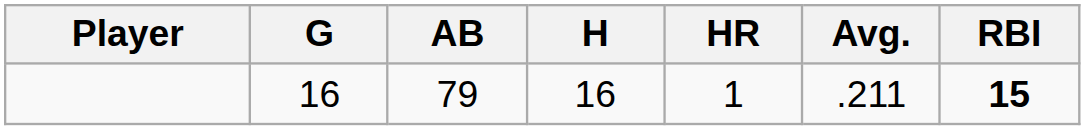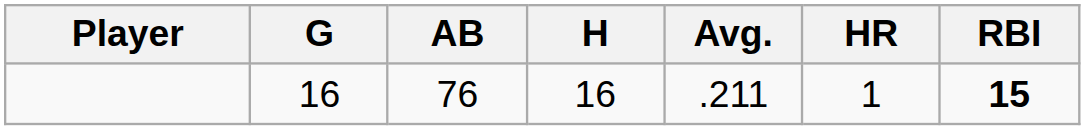columns swapped: Avg. <-> HR
row 2 | AB: 79 -> 76
